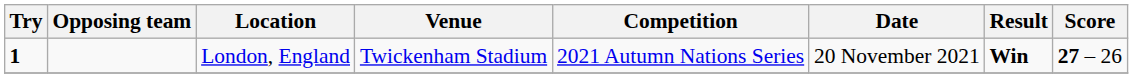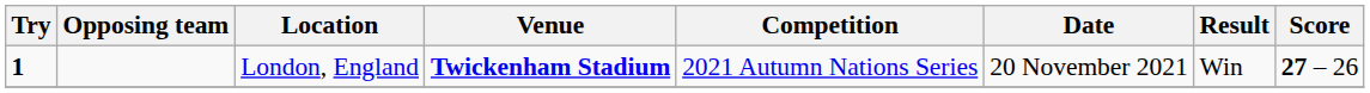London, England | Venue: normal -> bold
London, England | Result: bold -> normal
